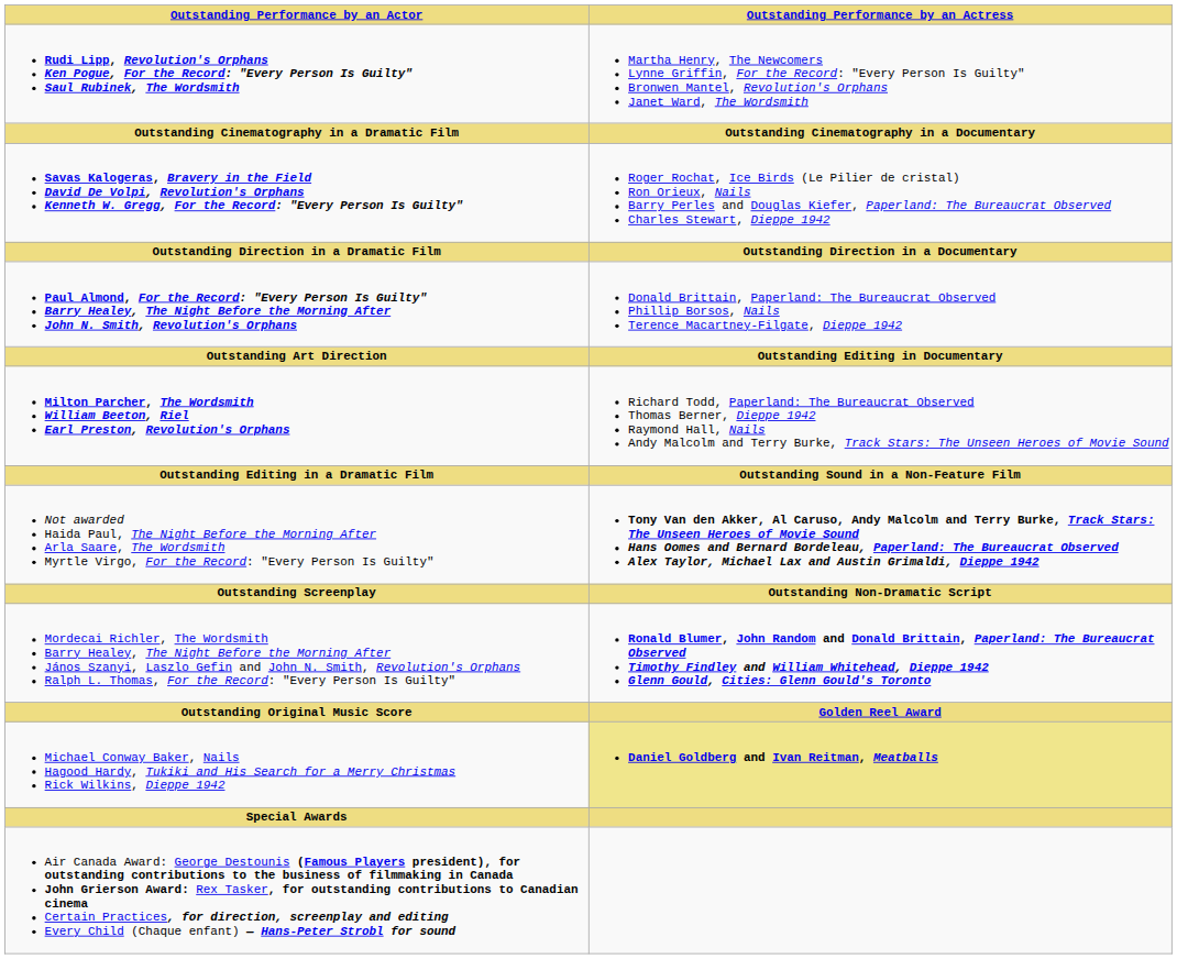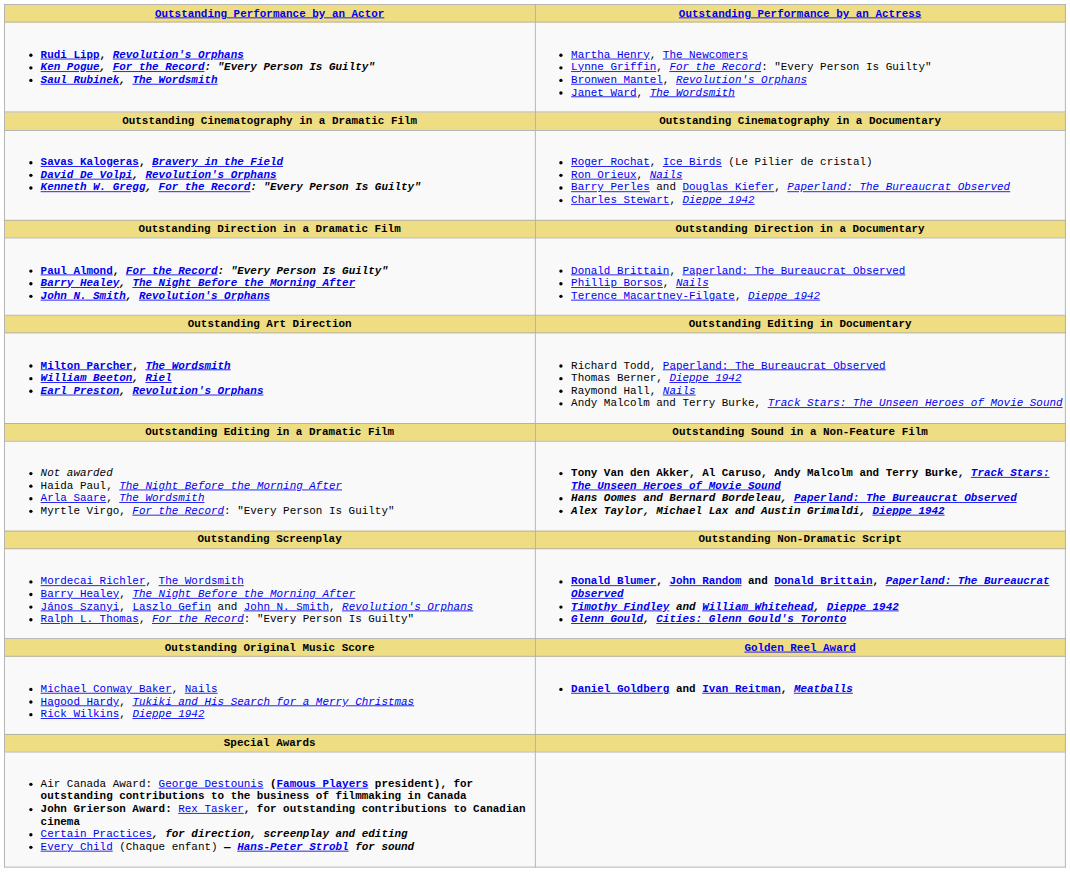row 14 | Outstanding Performance by an Actress: khaki background -> no background
